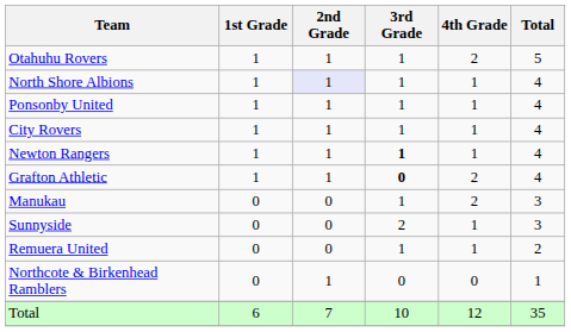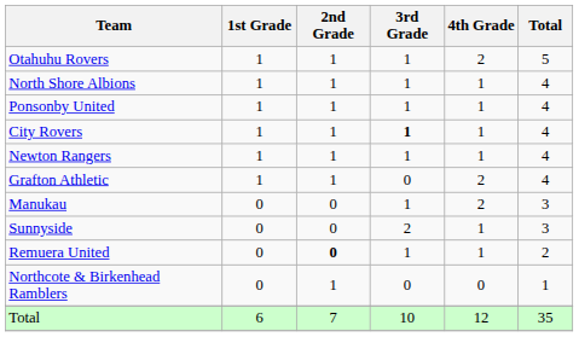North Shore Albions | 2nd Grade: lavender background -> no background
City Rovers | 3rd Grade: normal -> bold
Newton Rangers | 3rd Grade: bold -> normal
Grafton Athletic | 3rd Grade: bold -> normal
Remuera United | 2nd Grade: normal -> bold
